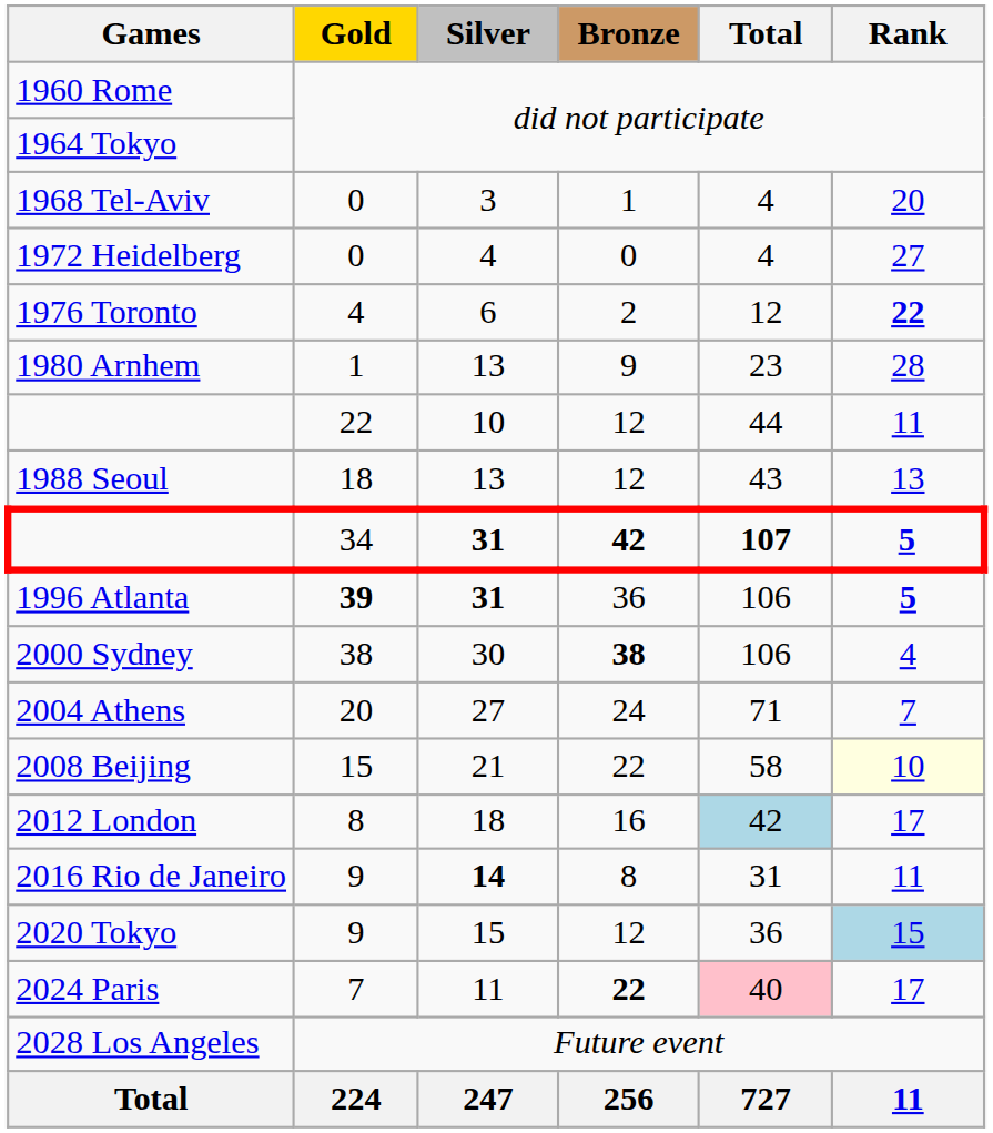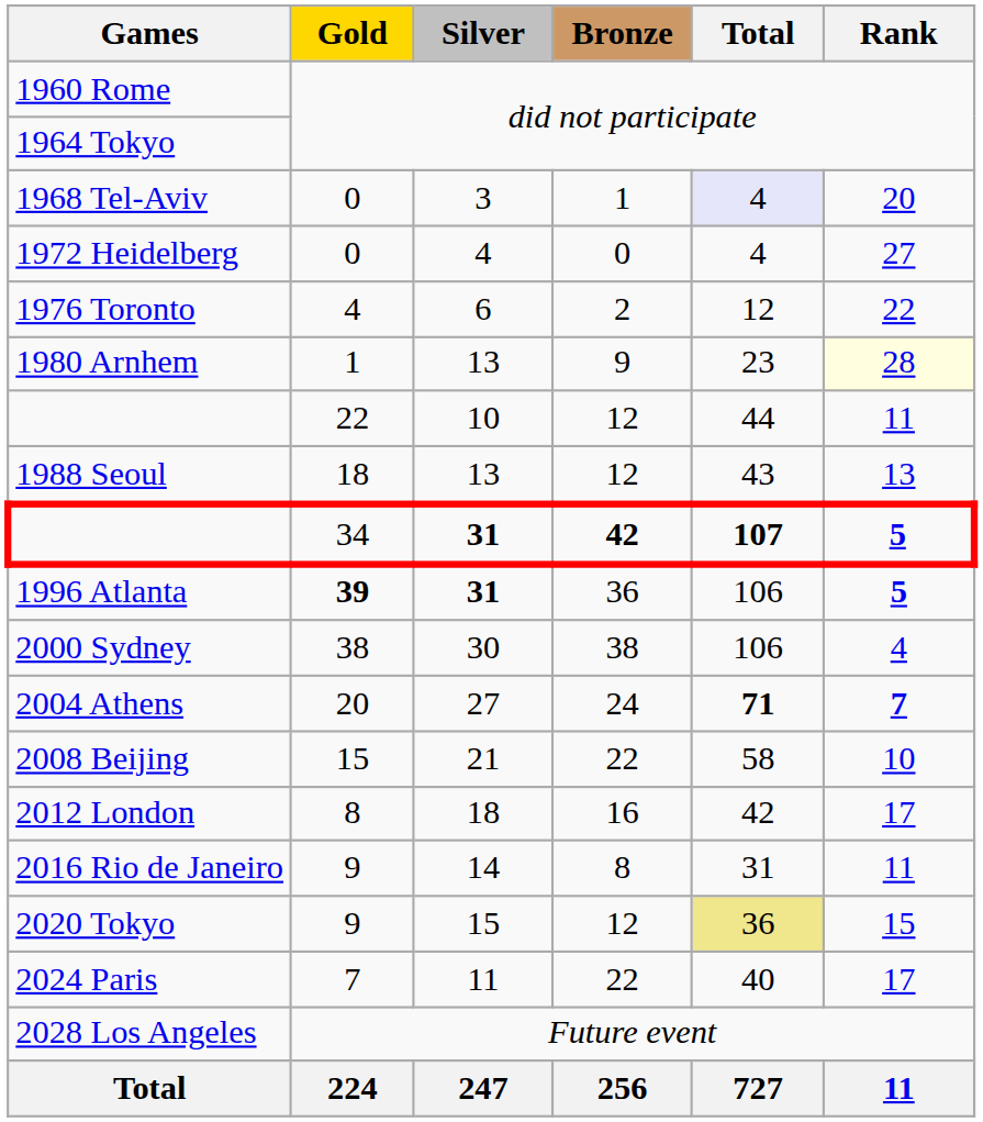1968 Tel-Aviv | Total: no background -> lavender background
1976 Toronto | Rank: bold -> normal
1980 Arnhem | Rank: no background -> lightyellow background
2000 Sydney | Bronze: bold -> normal
2004 Athens | Total: normal -> bold
2004 Athens | Rank: normal -> bold
2008 Beijing | Rank: lightyellow background -> no background
2012 London | Total: lightblue background -> no background
2016 Rio de Janeiro | Silver: bold -> normal
2020 Tokyo | Total: no background -> khaki background
2020 Tokyo | Rank: lightblue background -> no background
2024 Paris | Bronze: bold -> normal
2024 Paris | Total: pink background -> no background
